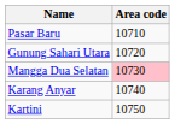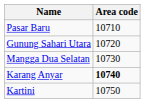Mangga Dua Selatan | Area code: pink background -> no background
Karang Anyar | Area code: normal -> bold
